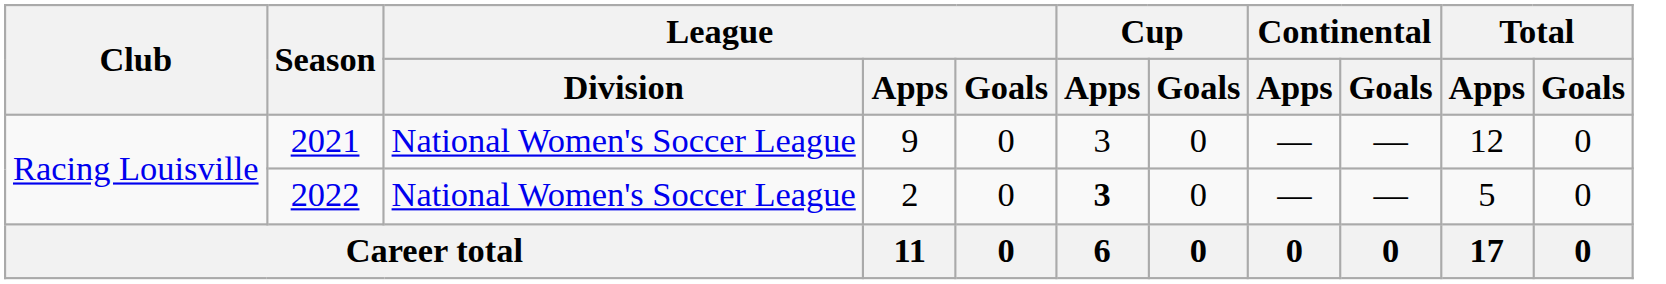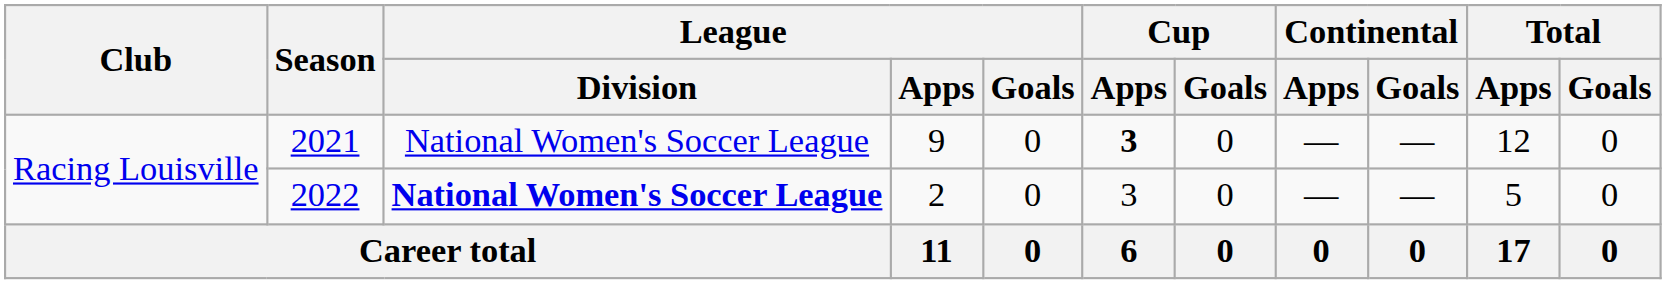2021 | Cup / Apps: normal -> bold
2022 | League / Division: normal -> bold
2022 | Cup / Apps: bold -> normal
